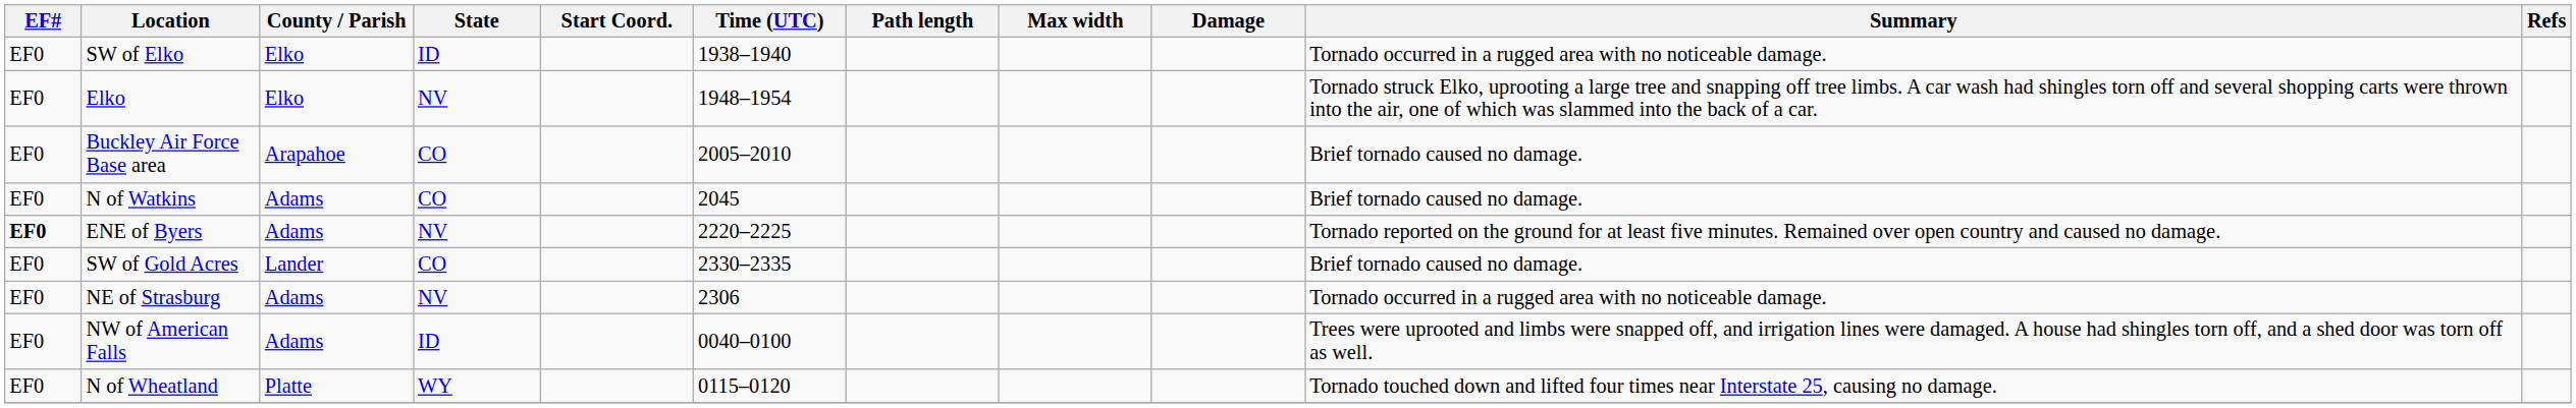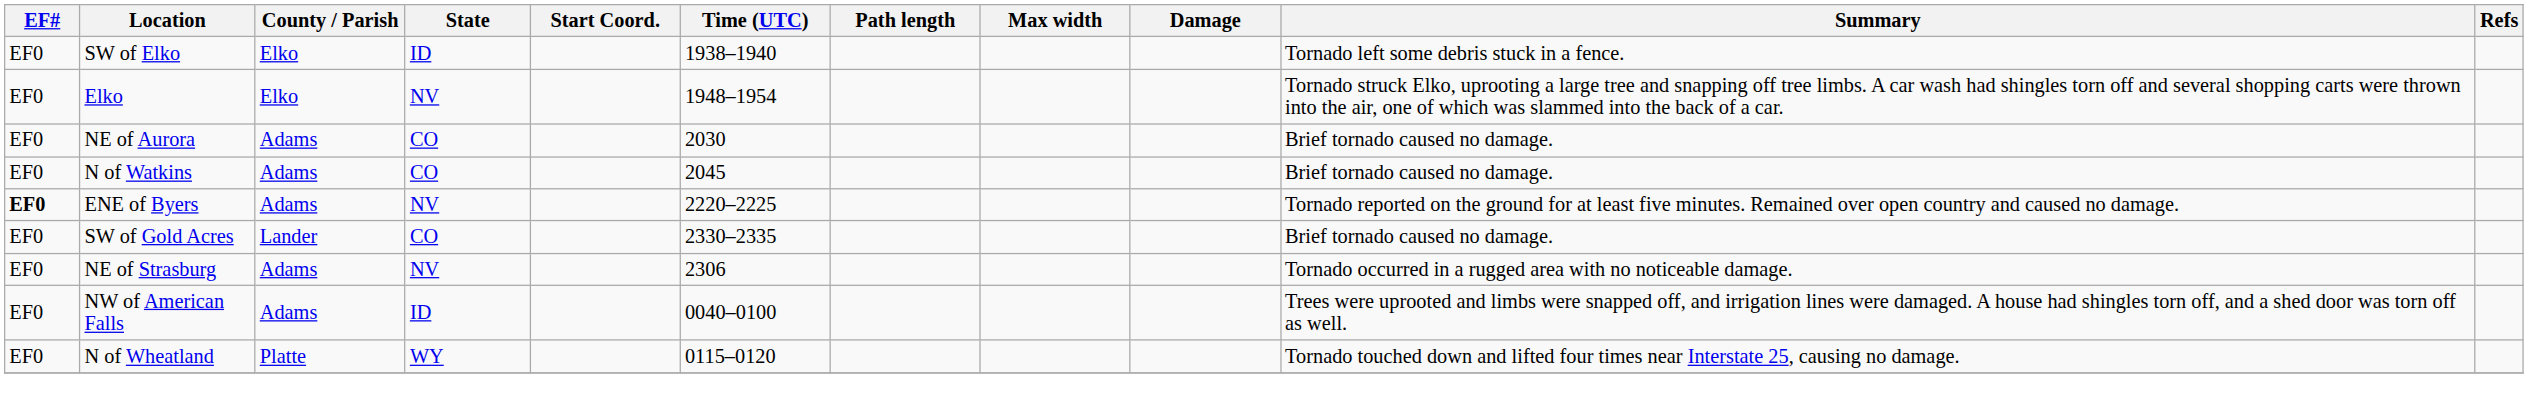SW of Elko | Summary: Tornado occurred in a rugged area with no noticeable damage. -> Tornado left some debris stuck in a fence.
- row: EF0 | Buckley Air Force Base area | Arapahoe | CO | 2005–2010 | Brief tornado caused no damage.
+ row: EF0 | NE of Aurora | Adams | CO | 2030 | Brief tornado caused no damage.
